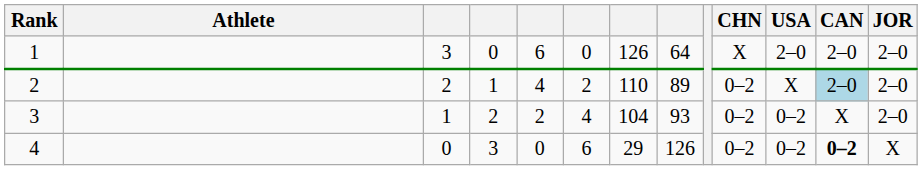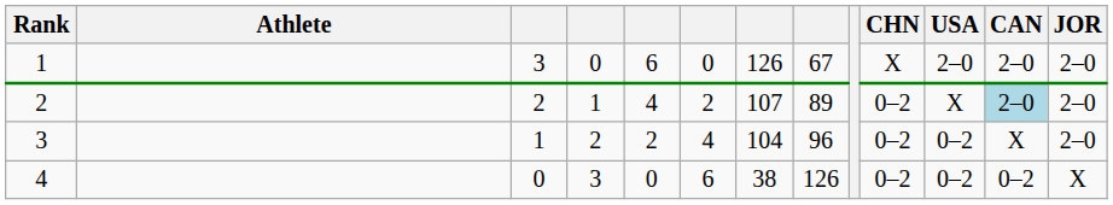row 2 | column 8: 64 -> 67
row 3 | column 7: 110 -> 107
row 4 | column 8: 93 -> 96
row 5 | column 7: 29 -> 38
row 5 | CAN: bold -> normal
